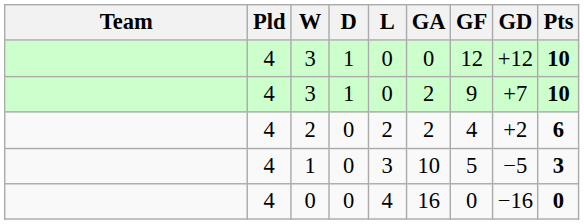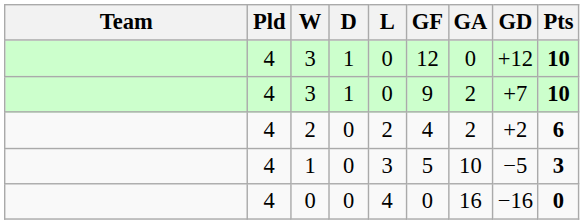columns swapped: GF <-> GA
